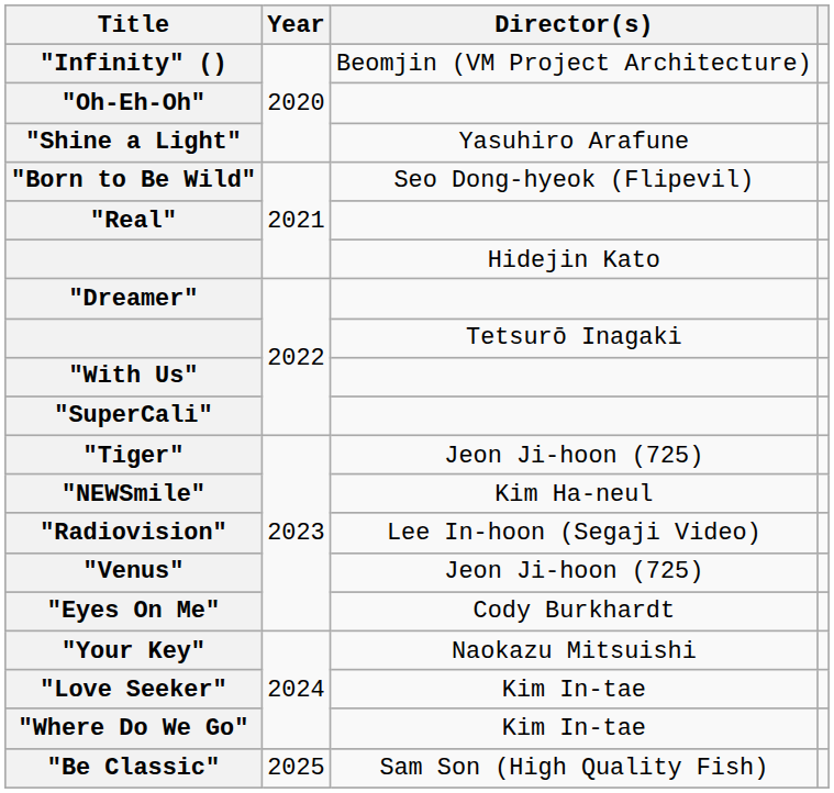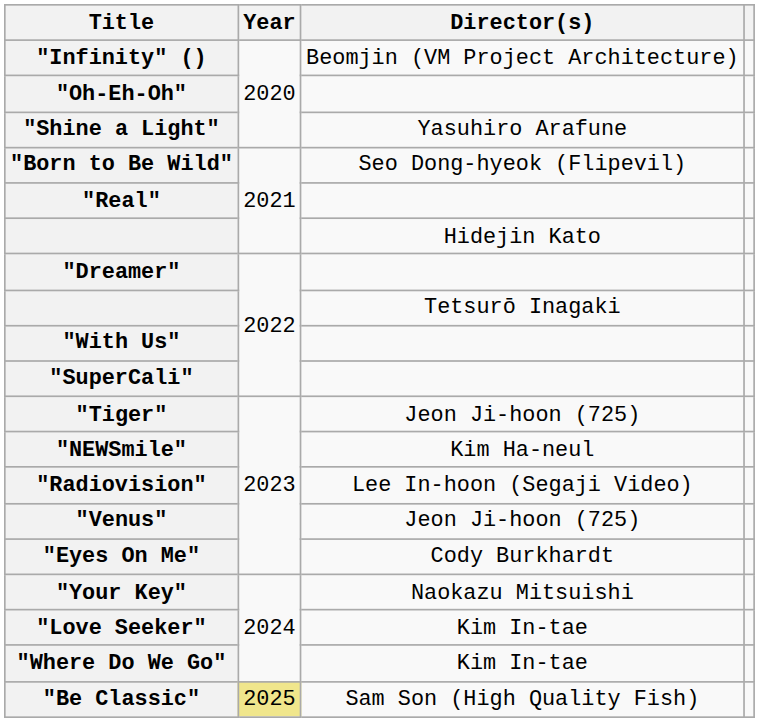"Be Classic" | Year: no background -> khaki background
